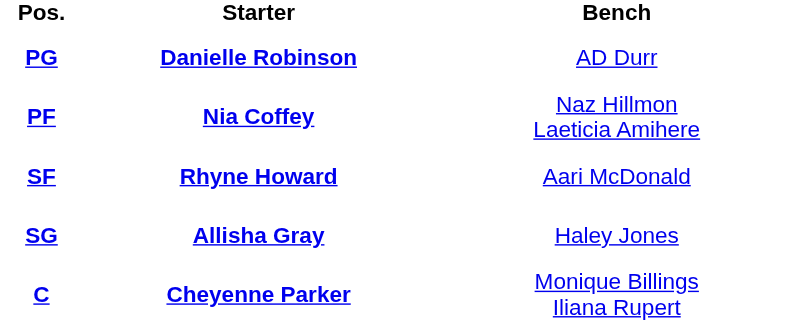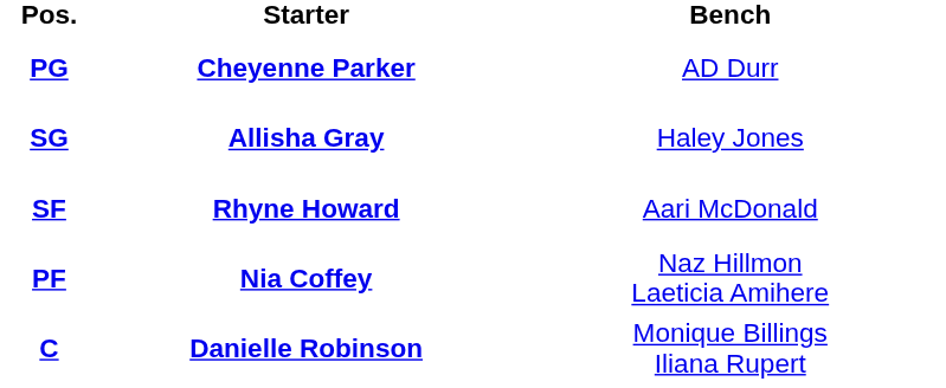PG | Starter: Danielle Robinson -> Cheyenne Parker
rows swapped: SG <-> PF
C | Starter: Cheyenne Parker -> Danielle Robinson
